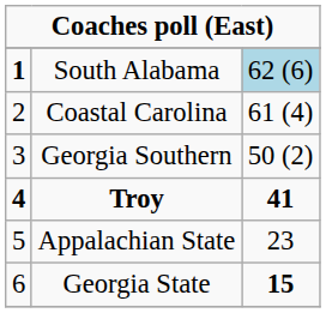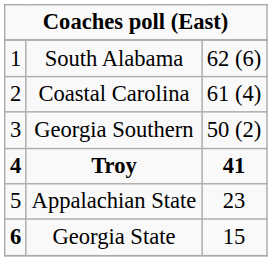South Alabama | column 1: bold -> normal
South Alabama | column 3: lightblue background -> no background
Georgia State | column 1: normal -> bold
Georgia State | column 3: bold -> normal
